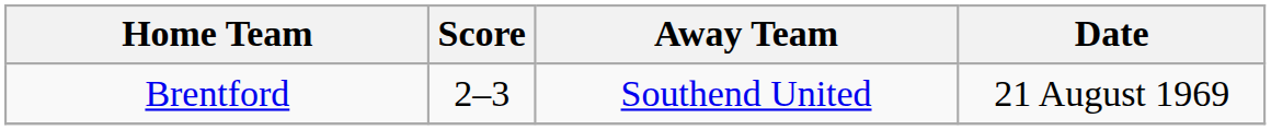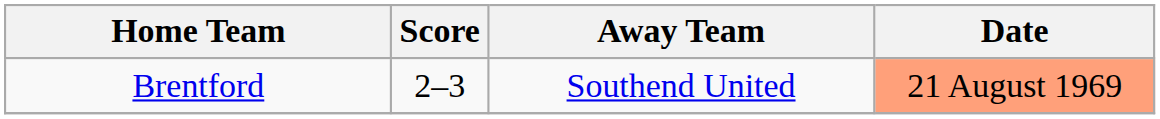Brentford | Date: no background -> lightsalmon background
